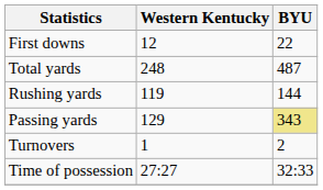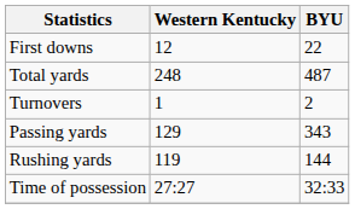rows swapped: Rushing yards <-> Turnovers
Passing yards | BYU: khaki background -> no background
